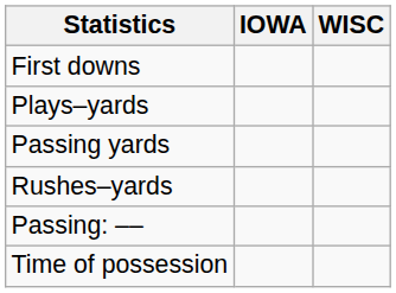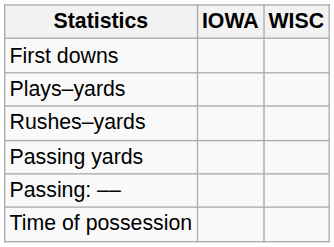rows swapped: Rushes–yards <-> Passing yards
